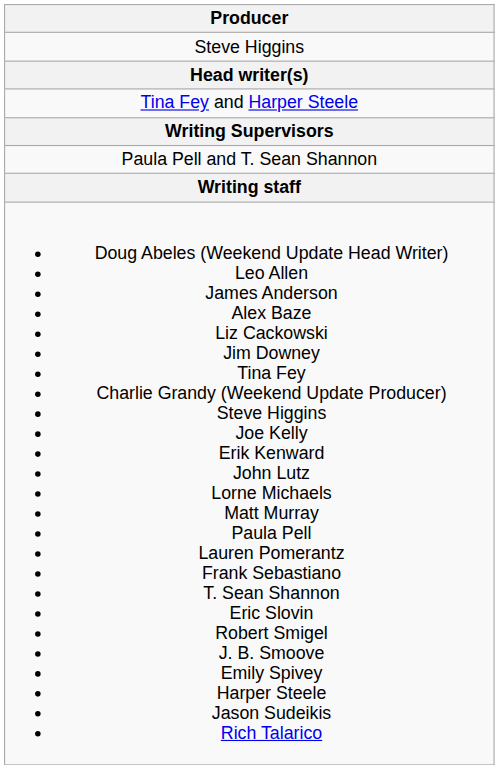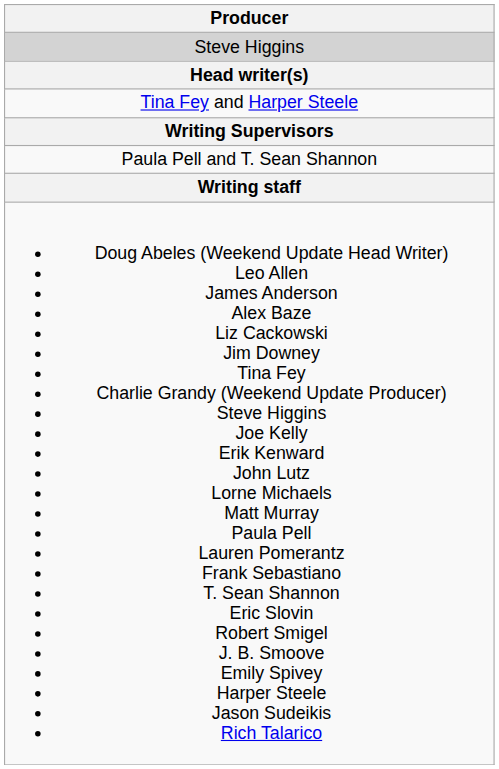row 2 | column 1: no background -> lightgrey background
